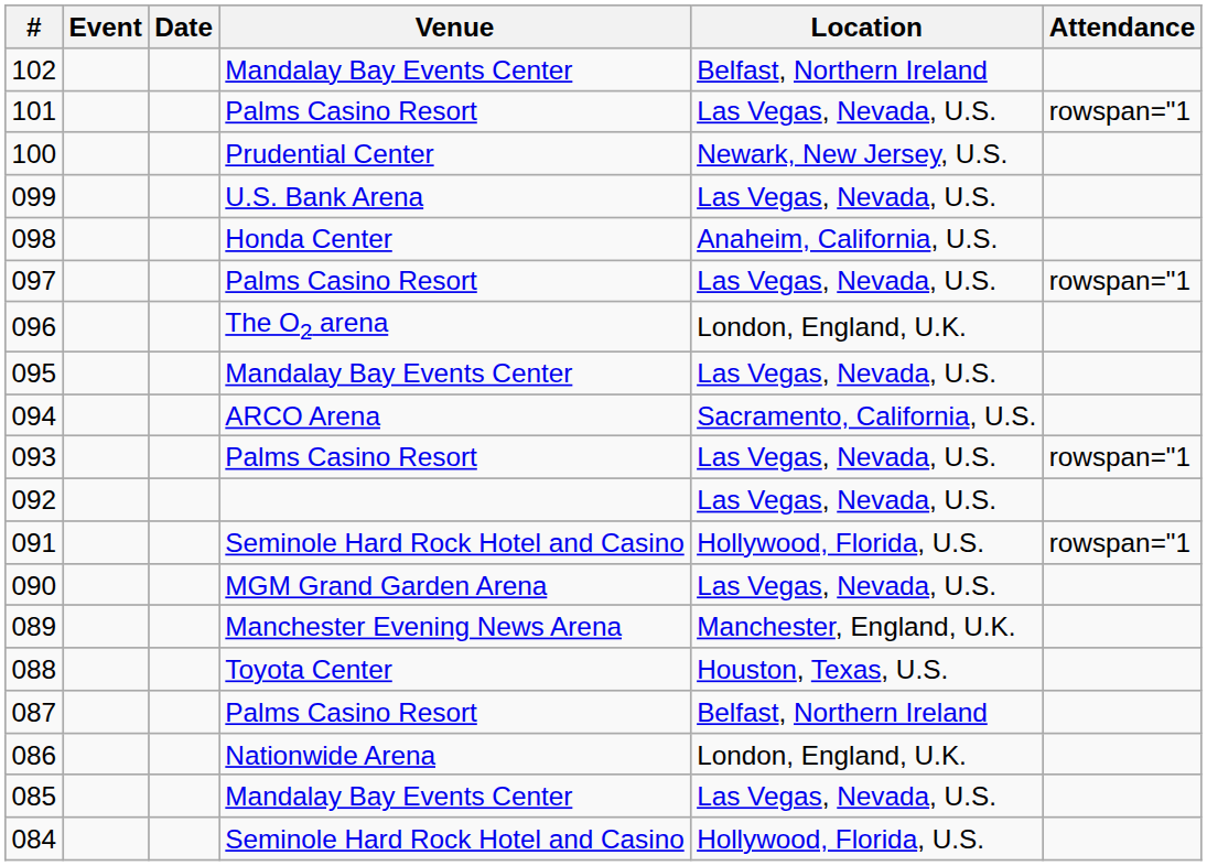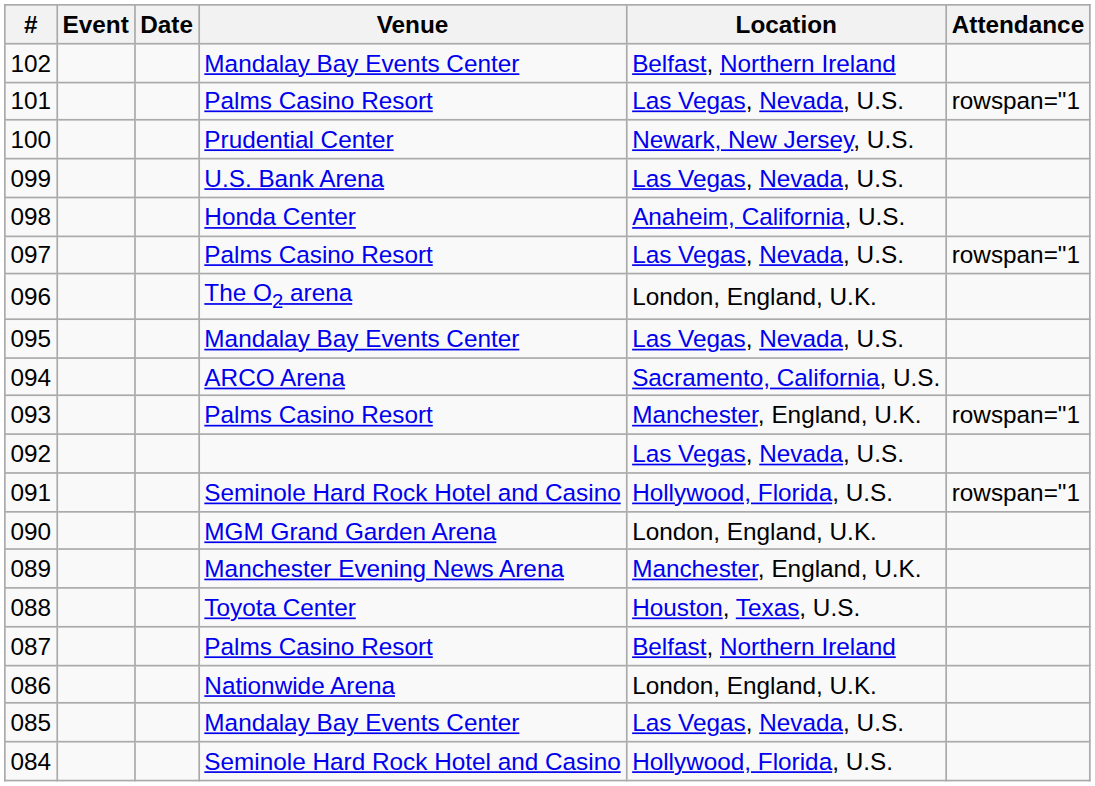093 | Location: Las Vegas, Nevada, U.S. -> Manchester, England, U.K.
090 | Location: Las Vegas, Nevada, U.S. -> London, England, U.K.
